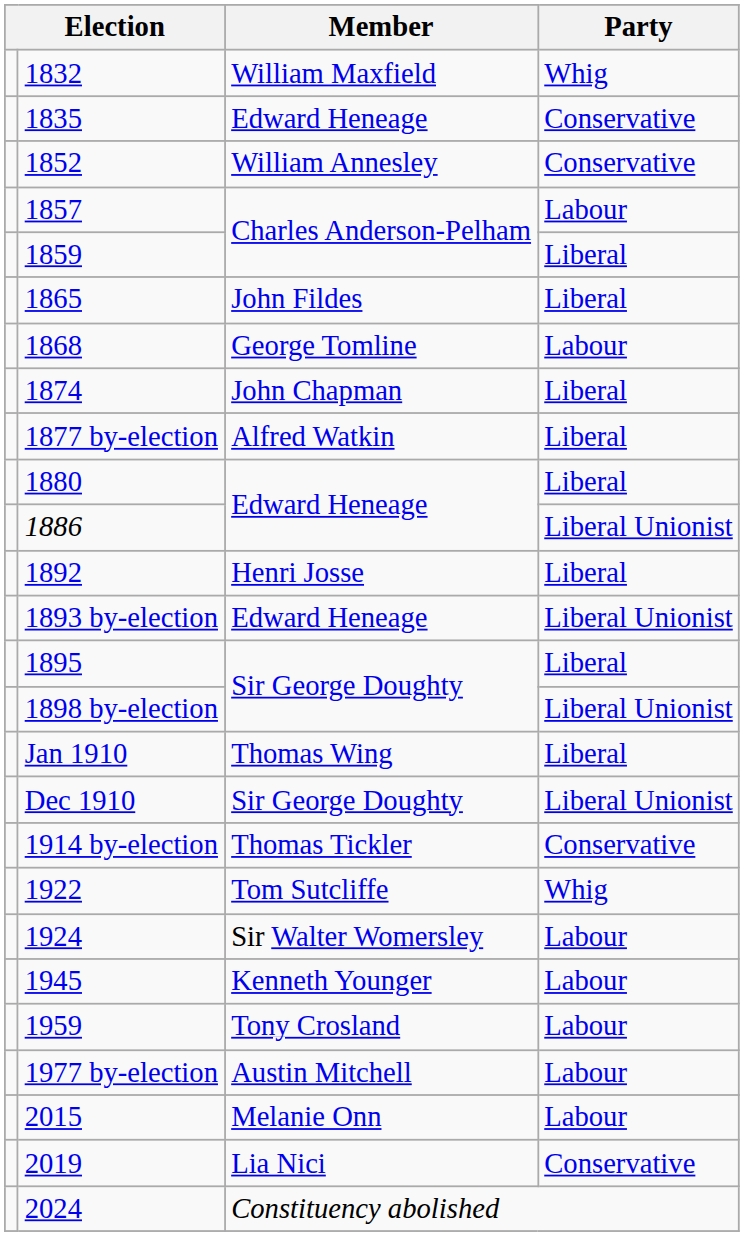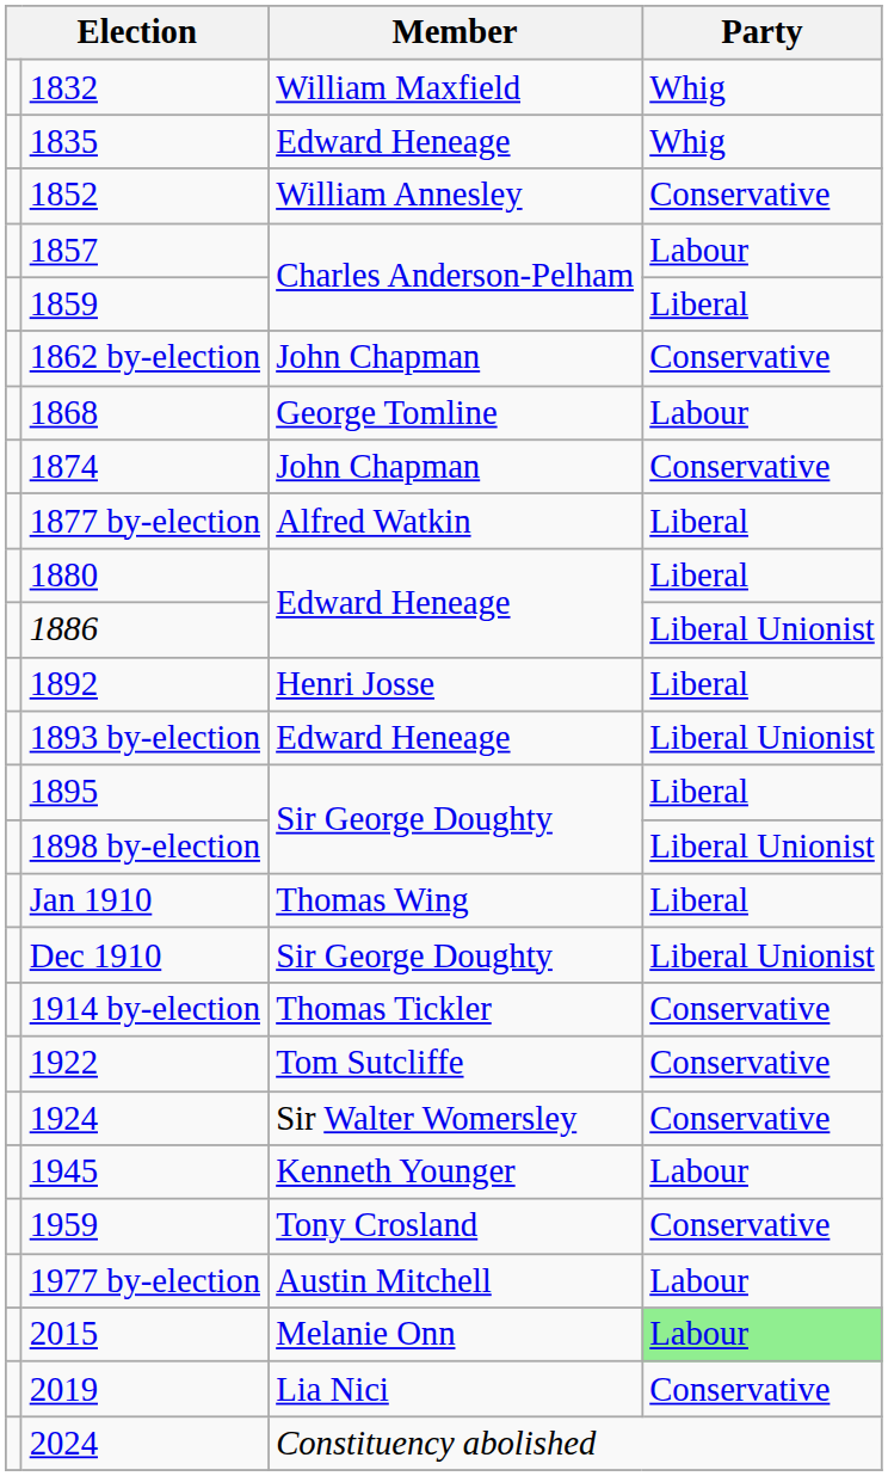1835 | Party: Conservative -> Whig
+ row: 1862 by-election | John Chapman | Conservative
- row: 1865 | John Fildes | Liberal
1874 | Party: Liberal -> Conservative
1922 | Party: Whig -> Conservative
1924 | Party: Labour -> Conservative
1959 | Party: Labour -> Conservative
2015 | Party: no background -> lightgreen background
